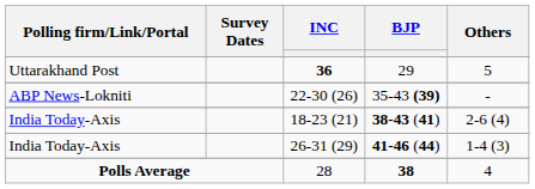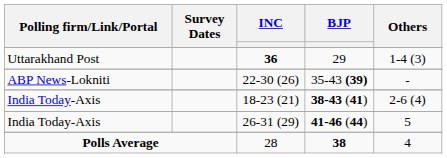36 | Others: 5 -> 1-4 (3)
26-31 (29) | Others: 1-4 (3) -> 5
